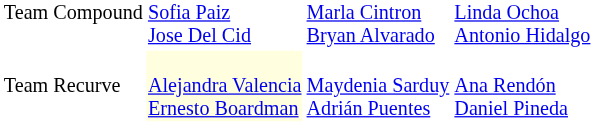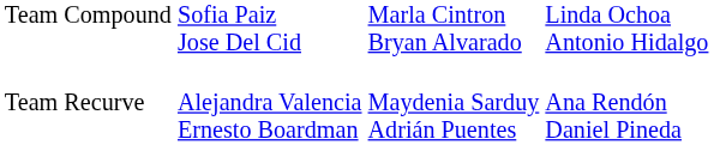Team Recurve | column 2: lightyellow background -> no background
